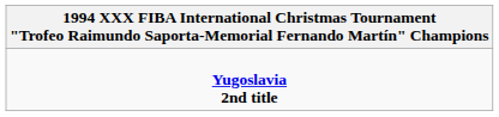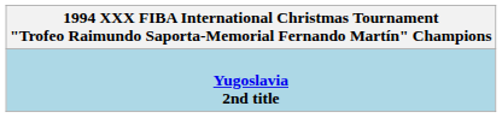row 2 | column 1: no background -> lightblue background
